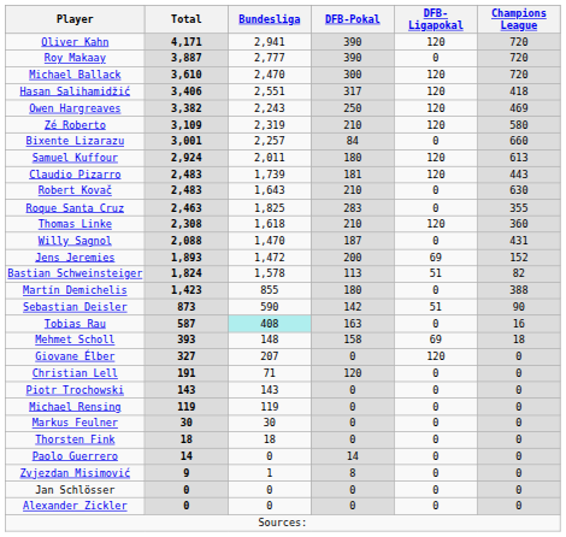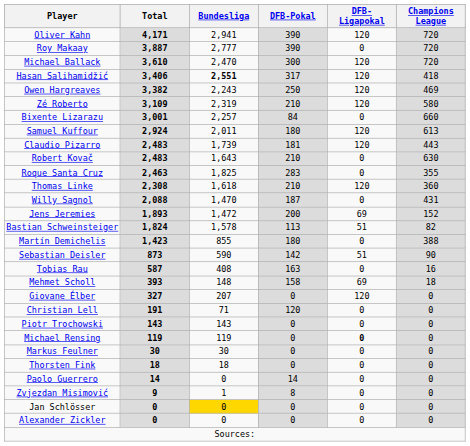Hasan Salihamidžić | Bundesliga: normal -> bold
Tobias Rau | Bundesliga: paleturquoise background -> no background
Michael Rensing | DFB-Ligapokal: normal -> bold
Jan Schlösser | Bundesliga: no background -> gold background
